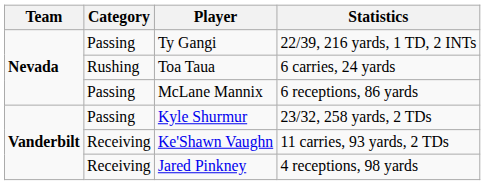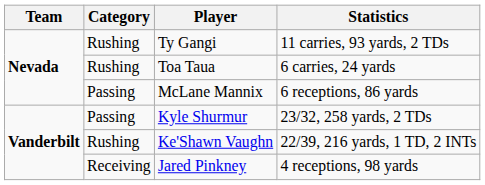Ty Gangi | Category: Passing -> Rushing
Ty Gangi | Statistics: 22/39, 216 yards, 1 TD, 2 INTs -> 11 carries, 93 yards, 2 TDs
Ke'Shawn Vaughn | Category: Receiving -> Rushing
Ke'Shawn Vaughn | Statistics: 11 carries, 93 yards, 2 TDs -> 22/39, 216 yards, 1 TD, 2 INTs
